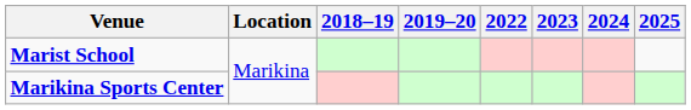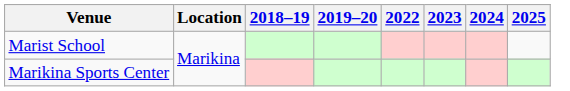Marist School | Venue: bold -> normal
Marikina Sports Center | Venue: bold -> normal
